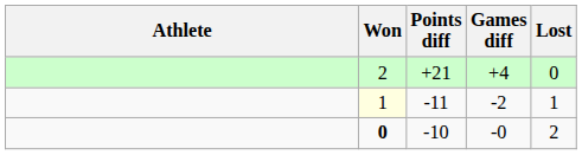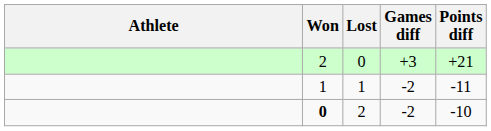columns swapped: Lost <-> Points diff
row 2 | Games diff: +4 -> +3
row 3 | Won: lightyellow background -> no background
row 4 | Games diff: -0 -> -2
